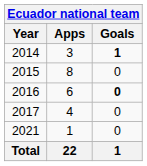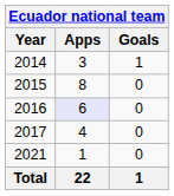2014 | Goals: bold -> normal
2016 | Apps: no background -> lavender background
2016 | Goals: bold -> normal
